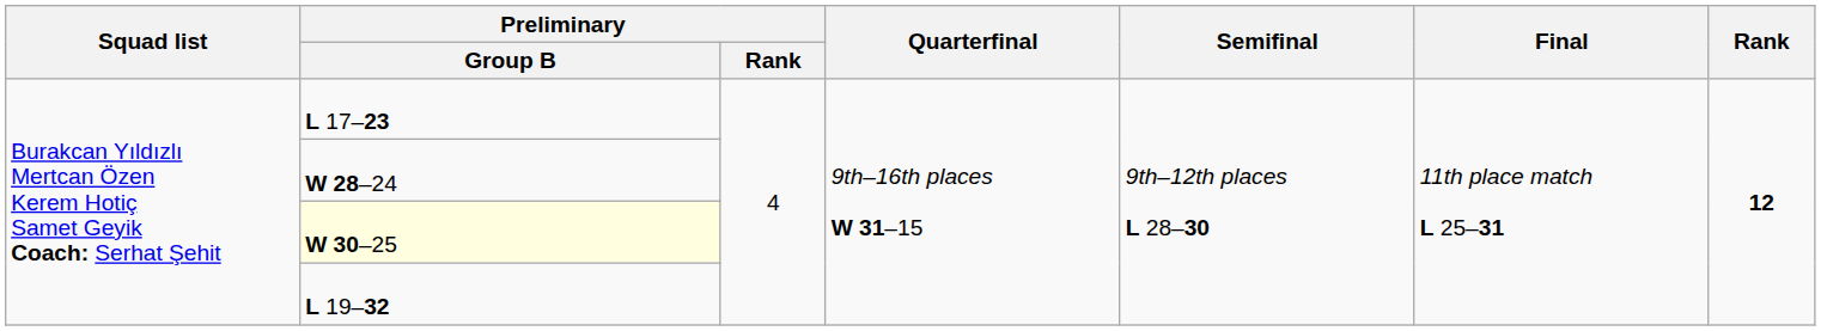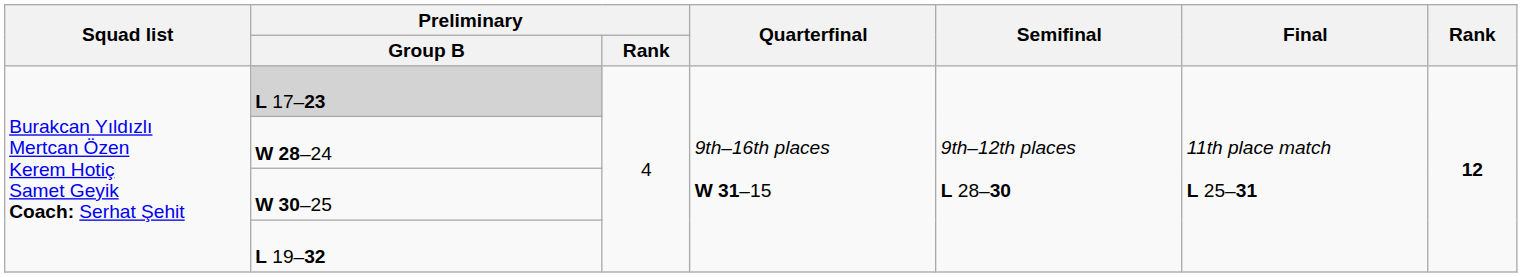L 17–23 | Preliminary / Group B: no background -> lightgrey background
W 30–25 | Preliminary / Group B: lightyellow background -> no background
